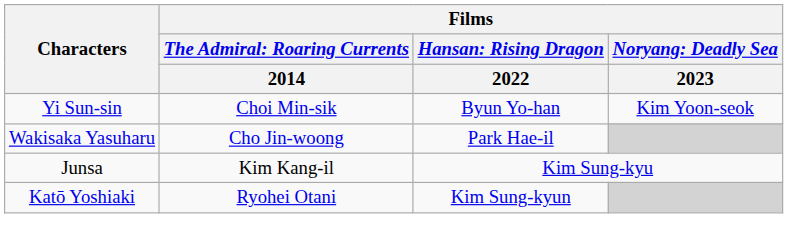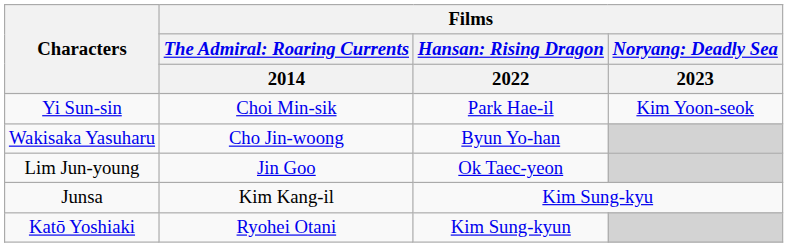Yi Sun-sin | column 3: Byun Yo-han -> Park Hae-il
Wakisaka Yasuharu | column 3: Park Hae-il -> Byun Yo-han
+ row: Lim Jun-young | Jin Goo | Ok Taec-yeon
